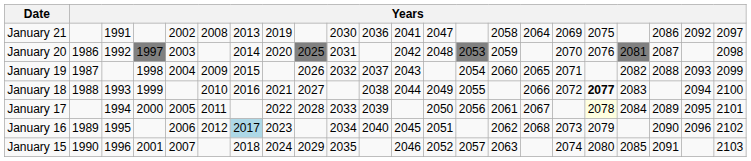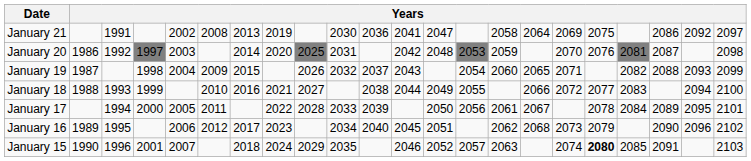January 18 | column 18: bold -> normal
January 17 | column 18: lightyellow background -> no background
January 16 | column 7: lightblue background -> no background
January 15 | column 18: normal -> bold
